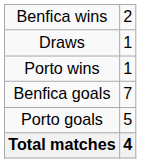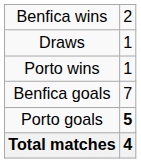Porto goals | column 2: normal -> bold
